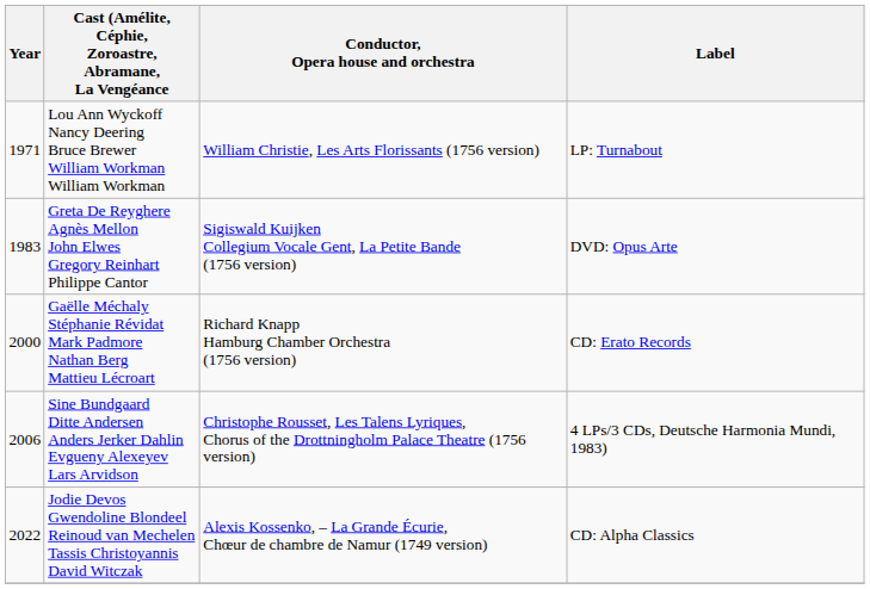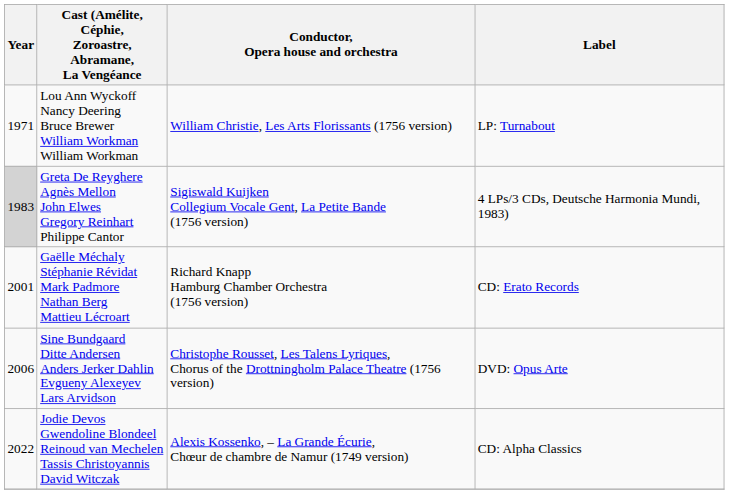row 3 | Year: no background -> lightgrey background
row 3 | Label: DVD: Opus Arte -> 4 LPs/3 CDs, Deutsche Harmonia Mundi, 1983)
row 4 | Year: 2000 -> 2001
row 5 | Label: 4 LPs/3 CDs, Deutsche Harmonia Mundi, 1983) -> DVD: Opus Arte
